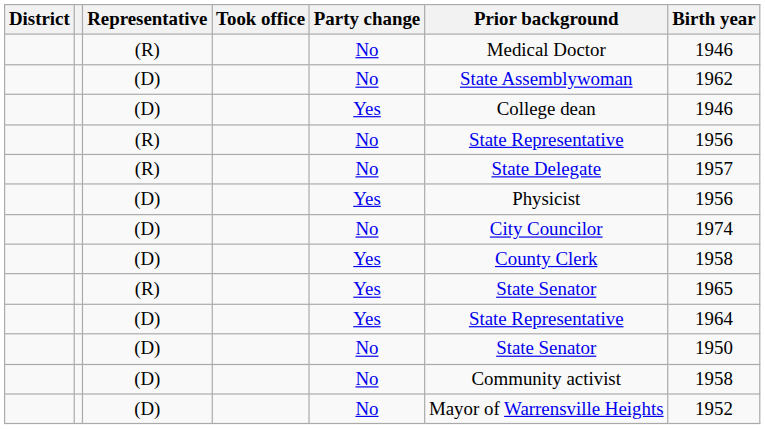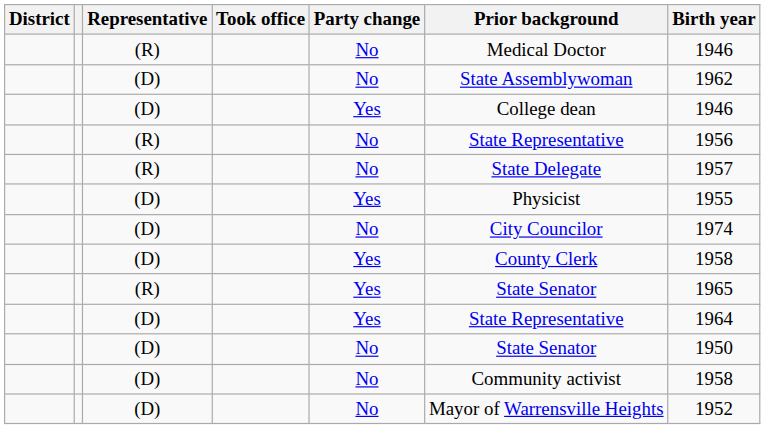row 7 | Birth year: 1956 -> 1955
